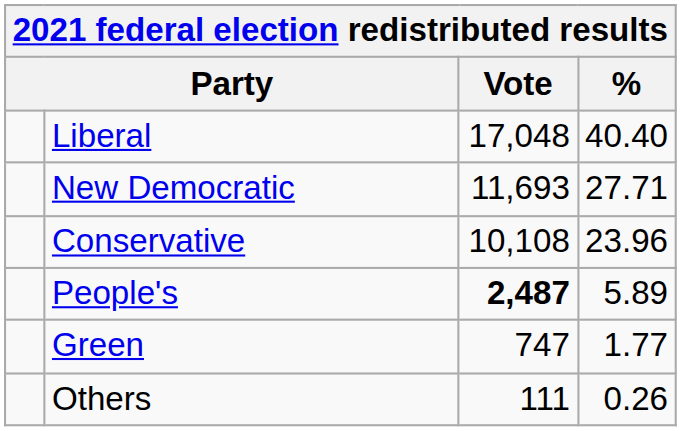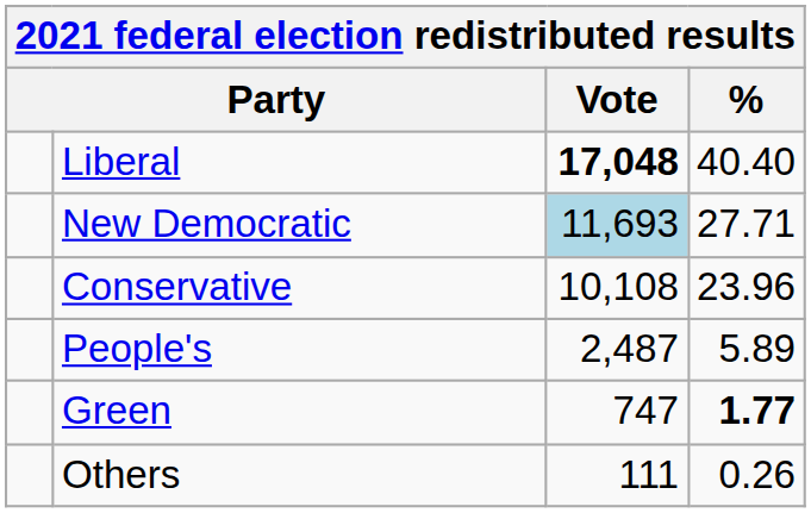Liberal | Vote: normal -> bold
New Democratic | Vote: no background -> lightblue background
People's | Vote: bold -> normal
Green | %: normal -> bold
